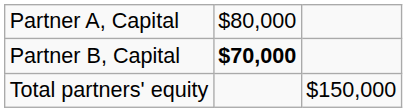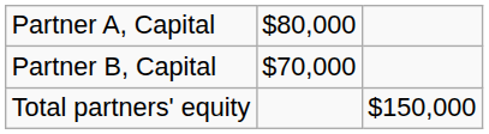Partner B, Capital | column 2: bold -> normal
